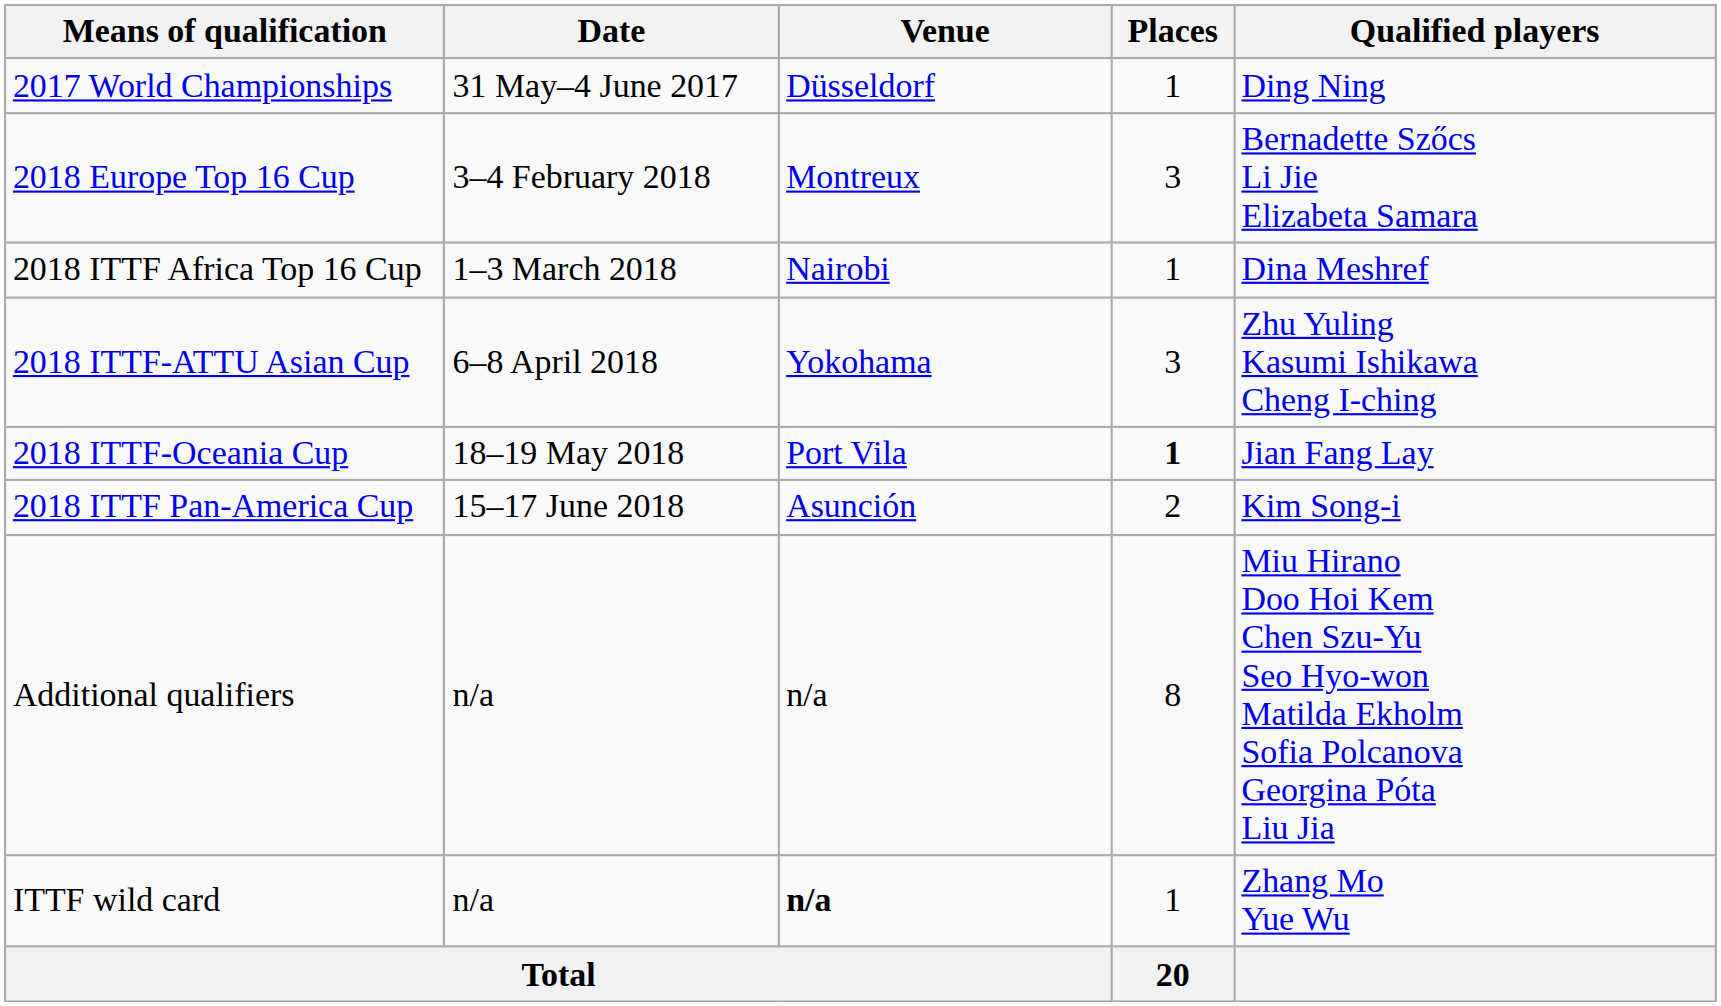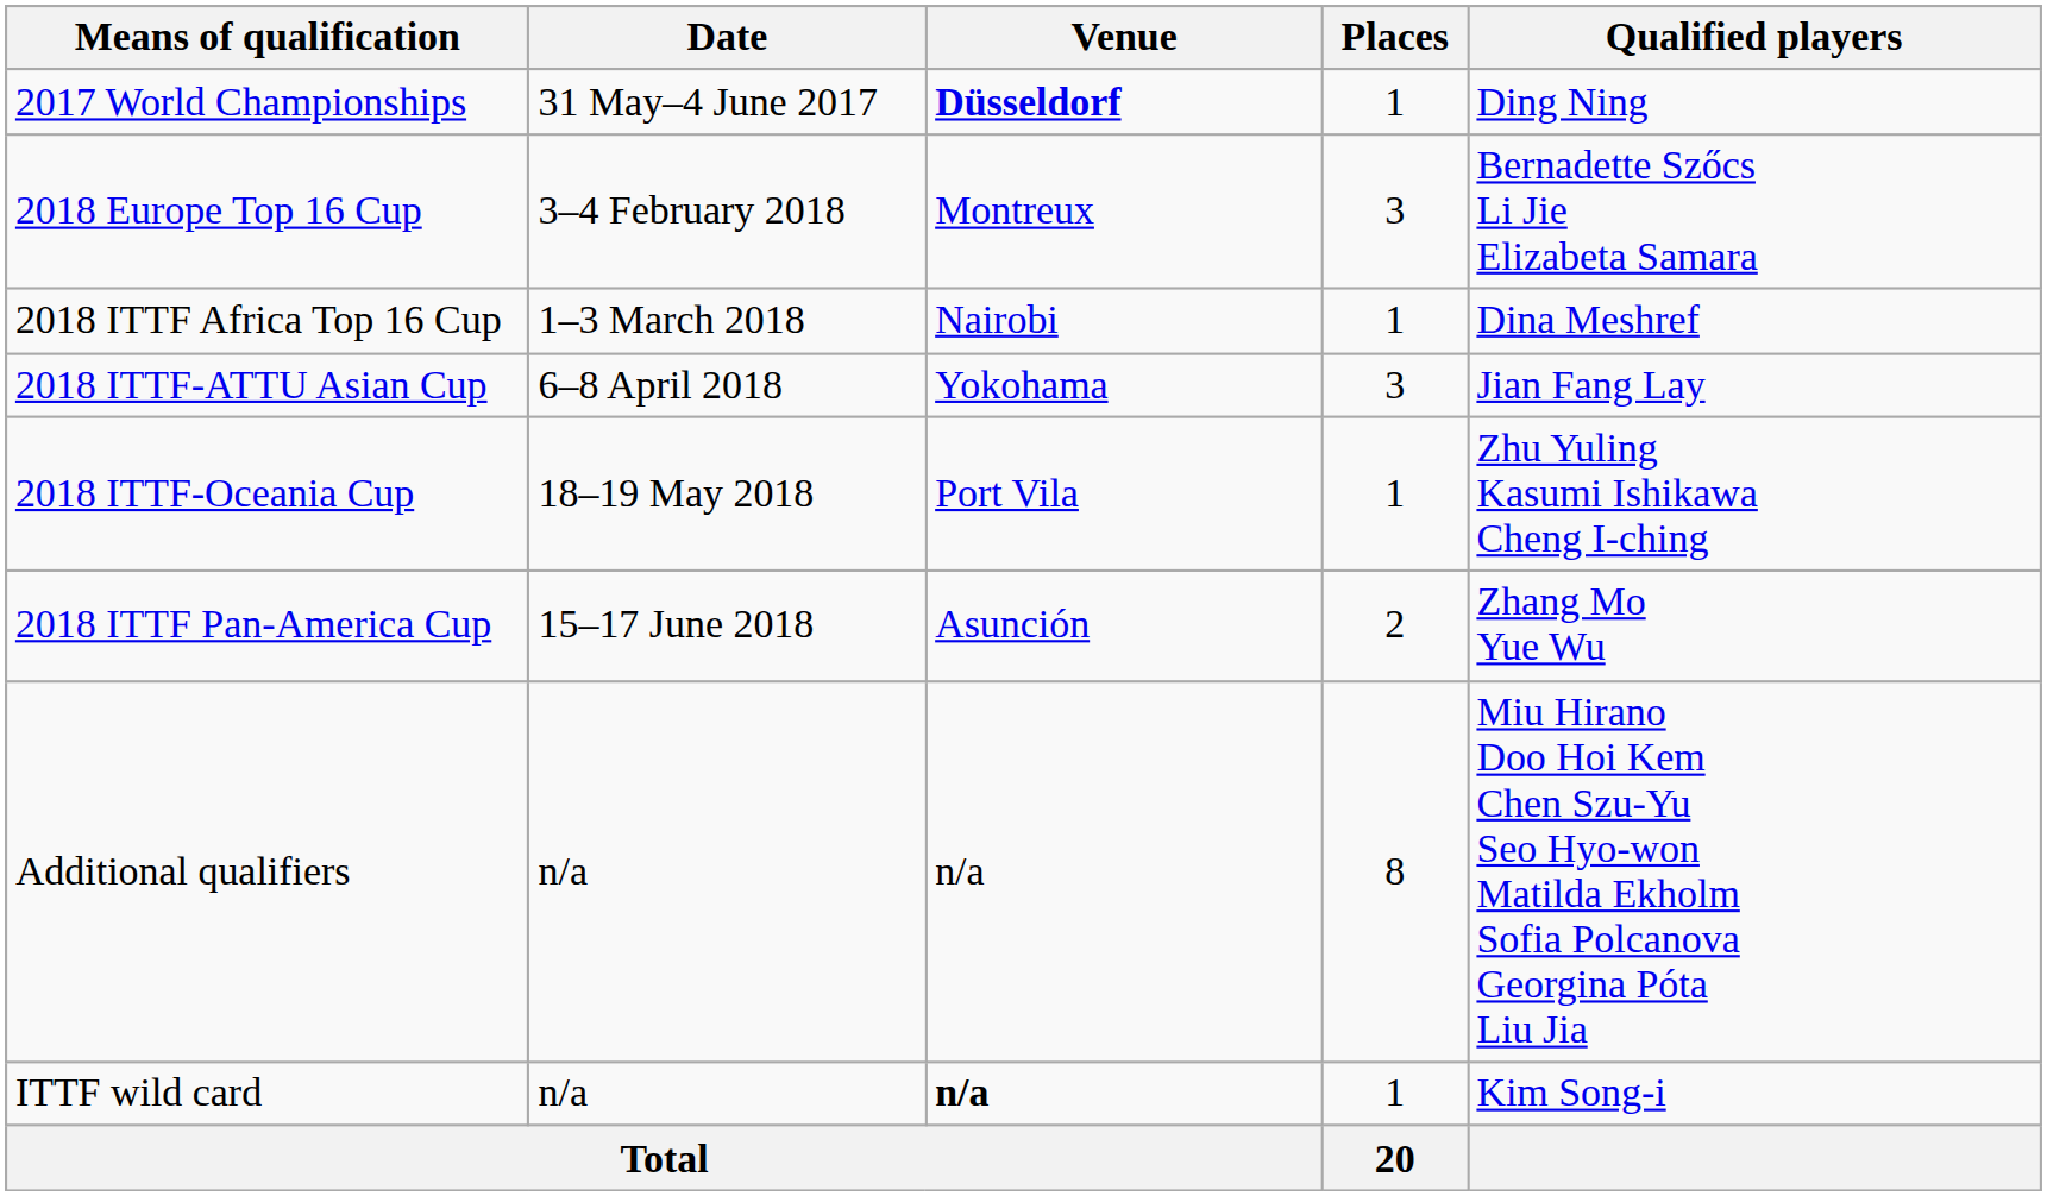2017 World Championships | Venue: normal -> bold
2018 ITTF-ATTU Asian Cup | Qualified players: Zhu Yuling Kasumi Ishikawa Cheng I-ching -> Jian Fang Lay
2018 ITTF-Oceania Cup | Places: bold -> normal
2018 ITTF-Oceania Cup | Qualified players: Jian Fang Lay -> Zhu Yuling Kasumi Ishikawa Cheng I-ching
2018 ITTF Pan-America Cup | Qualified players: Kim Song-i -> Zhang Mo Yue Wu
ITTF wild card | Qualified players: Zhang Mo Yue Wu -> Kim Song-i
